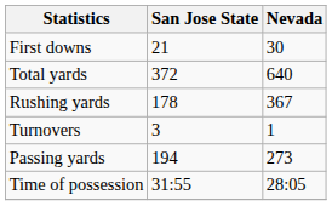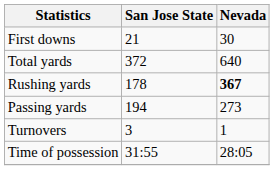Rushing yards | Nevada: normal -> bold
rows swapped: Passing yards <-> Turnovers
